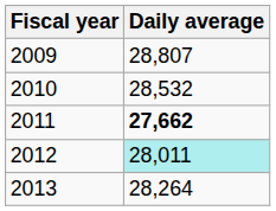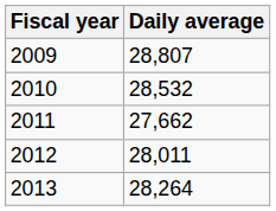2011 | Daily average: bold -> normal
2012 | Daily average: paleturquoise background -> no background
